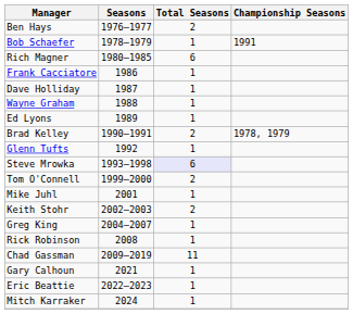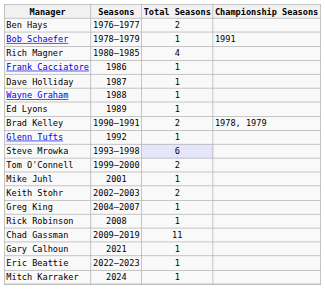Rich Magner | Total Seasons: 6 -> 4
